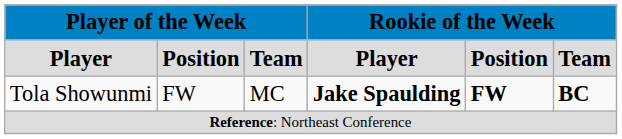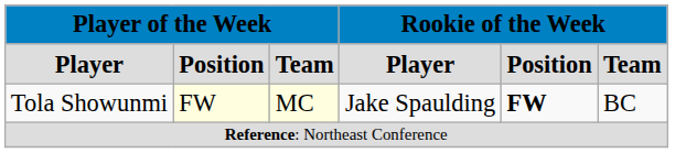Tola Showunmi | Player of the Week / Position: no background -> lightyellow background
Tola Showunmi | Player of the Week / Team: no background -> lightyellow background
Tola Showunmi | Rookie of the Week / Player: bold -> normal
Tola Showunmi | Rookie of the Week / Team: bold -> normal
